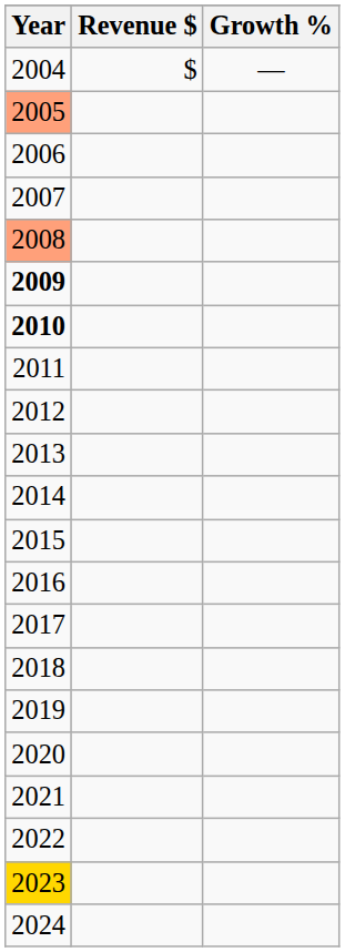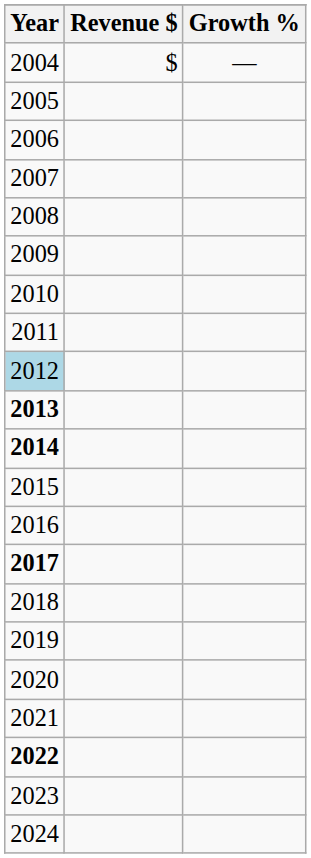2005 | Year: lightsalmon background -> no background
2008 | Year: lightsalmon background -> no background
2009 | Year: bold -> normal
2010 | Year: bold -> normal
2012 | Year: no background -> lightblue background
2013 | Year: normal -> bold
2014 | Year: normal -> bold
2017 | Year: normal -> bold
2022 | Year: normal -> bold
2023 | Year: gold background -> no background
